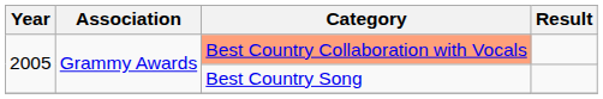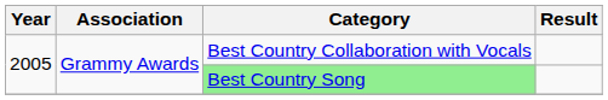Best Country Collaboration with Vocals | Category: lightsalmon background -> no background
Best Country Song | Category: no background -> lightgreen background
